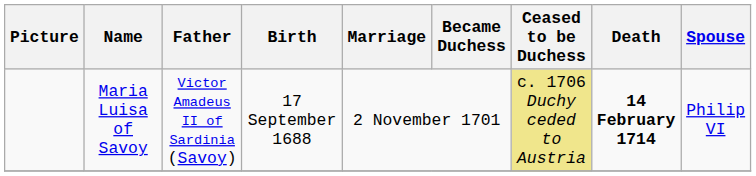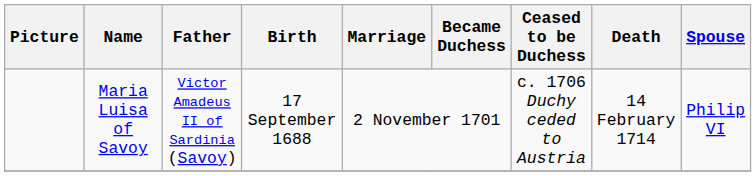Maria Luisa of Savoy | Ceased to be Duchess: khaki background -> no background
Maria Luisa of Savoy | Death: bold -> normal
